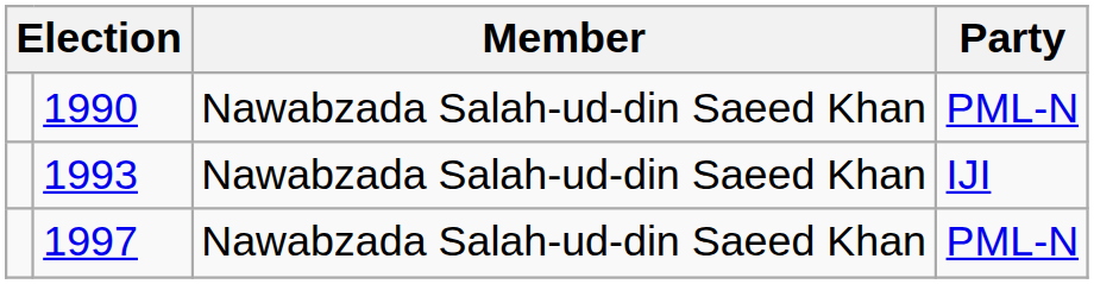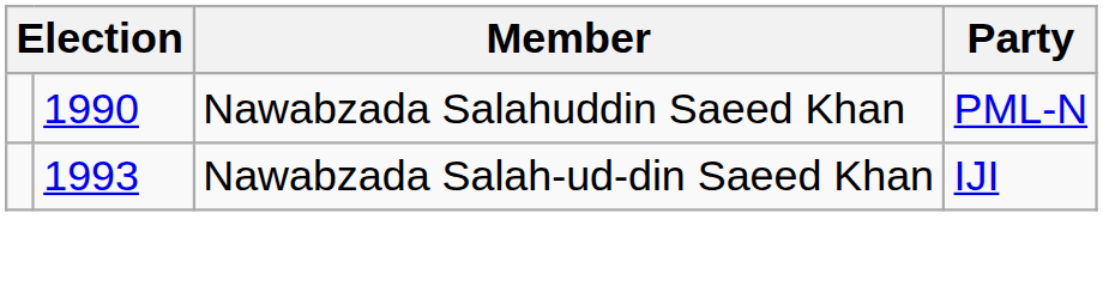1990 | Member: Nawabzada Salah-ud-din Saeed Khan -> Nawabzada Salahuddin Saeed Khan
- row: 1997 | Nawabzada Salah-ud-din Saeed Khan | PML-N
